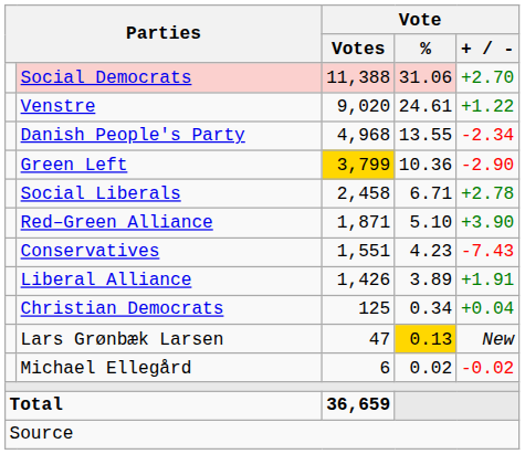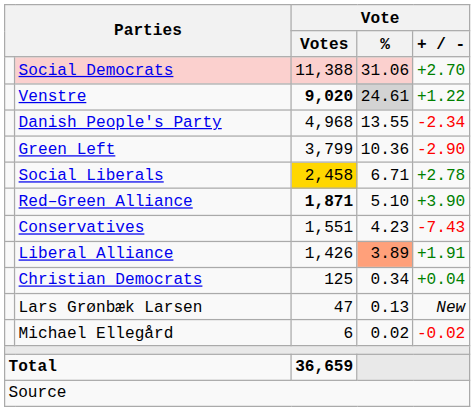Venstre | Vote / Votes: normal -> bold
Venstre | Vote / %: no background -> lightgrey background
Green Left | Vote / Votes: gold background -> no background
Social Liberals | Vote / Votes: no background -> gold background
Red–Green Alliance | Vote / Votes: normal -> bold
Liberal Alliance | Vote / %: no background -> lightsalmon background
Lars Grønbæk Larsen | Vote / %: gold background -> no background
